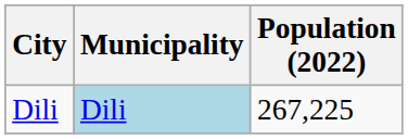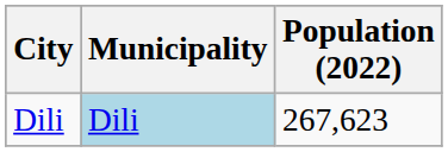row 2 | Population (2022): 267,225 -> 267,623
